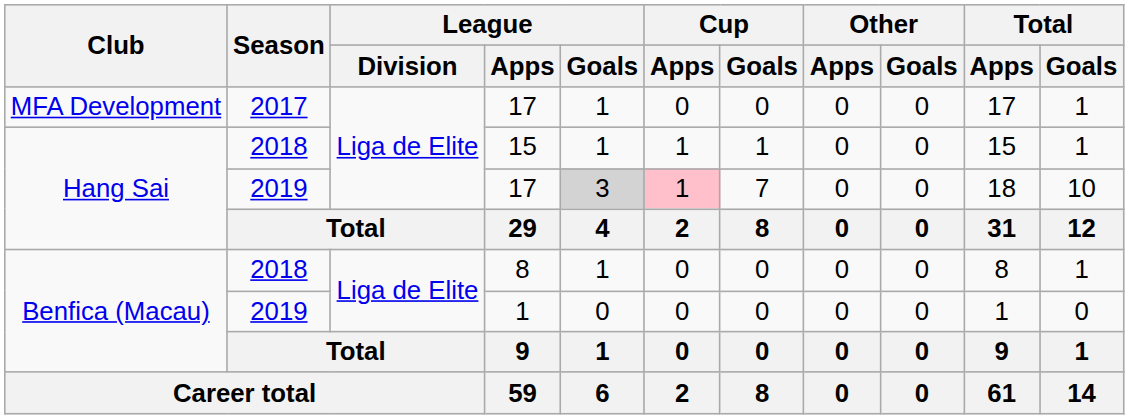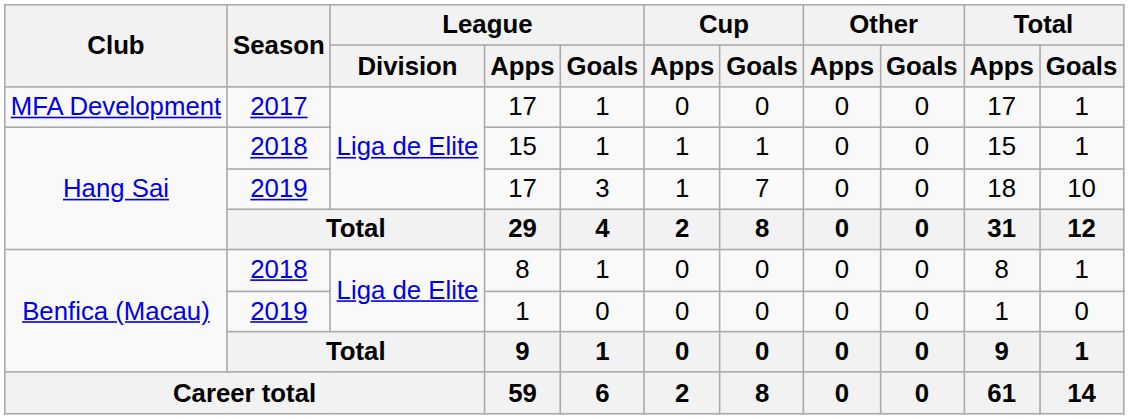Hang Sai / 17 | League / Goals: lightgrey background -> no background
Hang Sai / 17 | Cup / Apps: pink background -> no background
